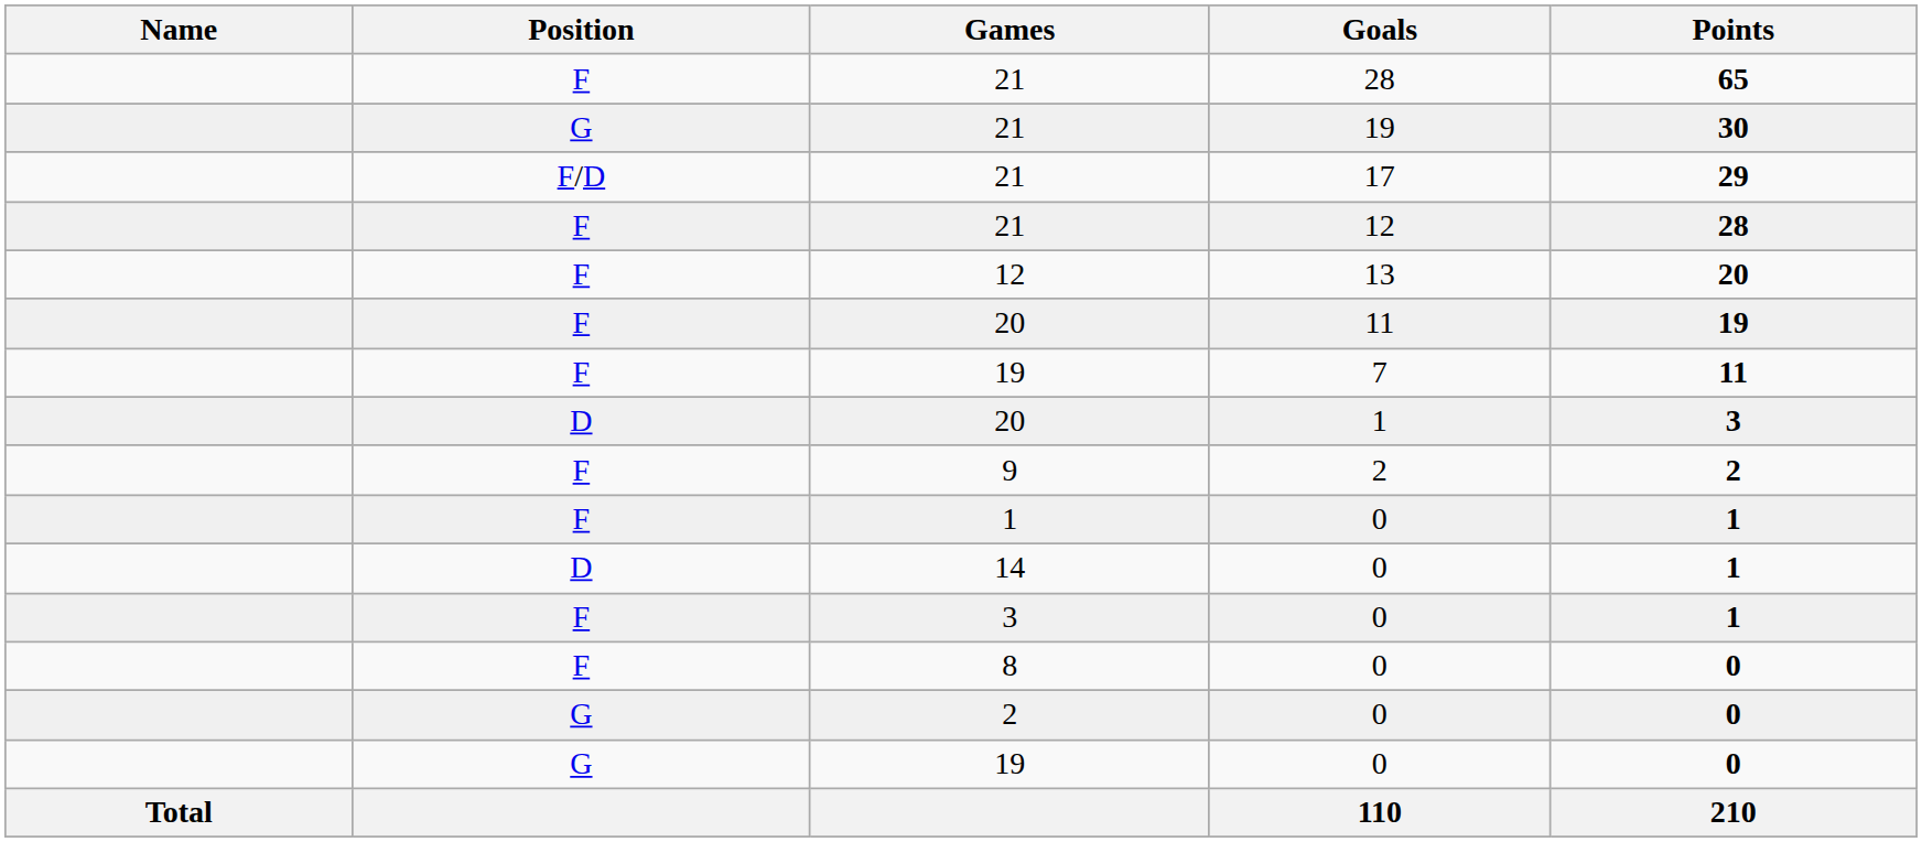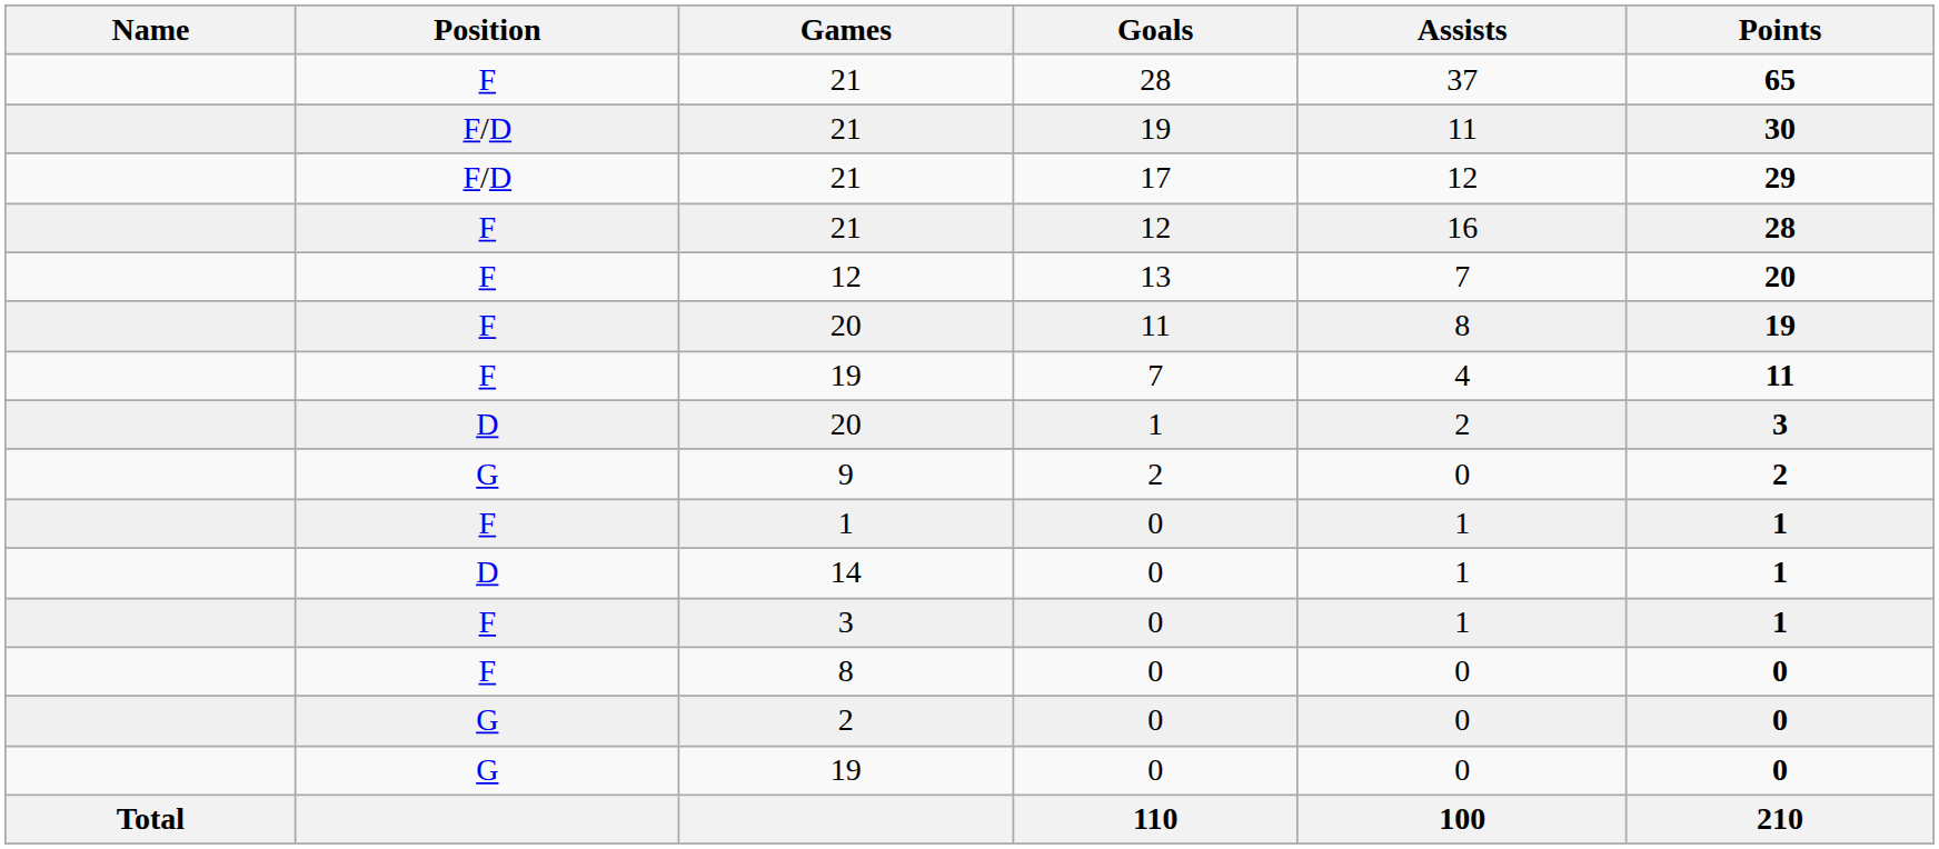+ column: Assists | 37 | 11 | 12 | 16 | 7 | 8 | 4 | 2 | 0 | 1 | 1 | 1 | 0 | 0 | 0 | 100
21 / 19 | Position: G -> F/D
9 | Position: F -> G
